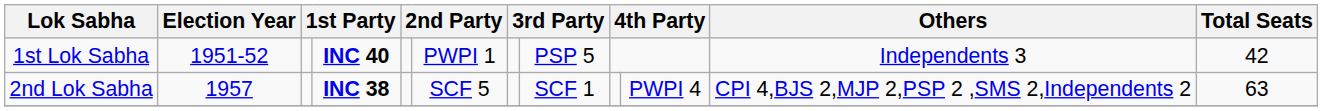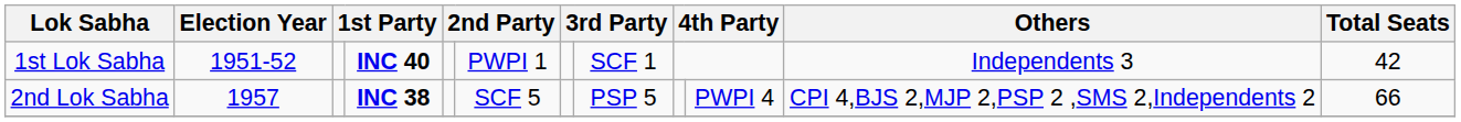1st Lok Sabha | column 8: PSP 5 -> SCF 1
2nd Lok Sabha | column 8: SCF 1 -> PSP 5
2nd Lok Sabha | Total Seats: 63 -> 66
